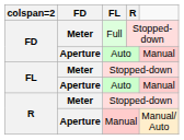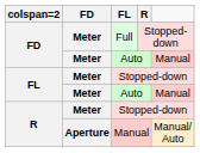FD / Auto | FD: Aperture -> Meter
FL / Auto | FD: Aperture -> Meter
